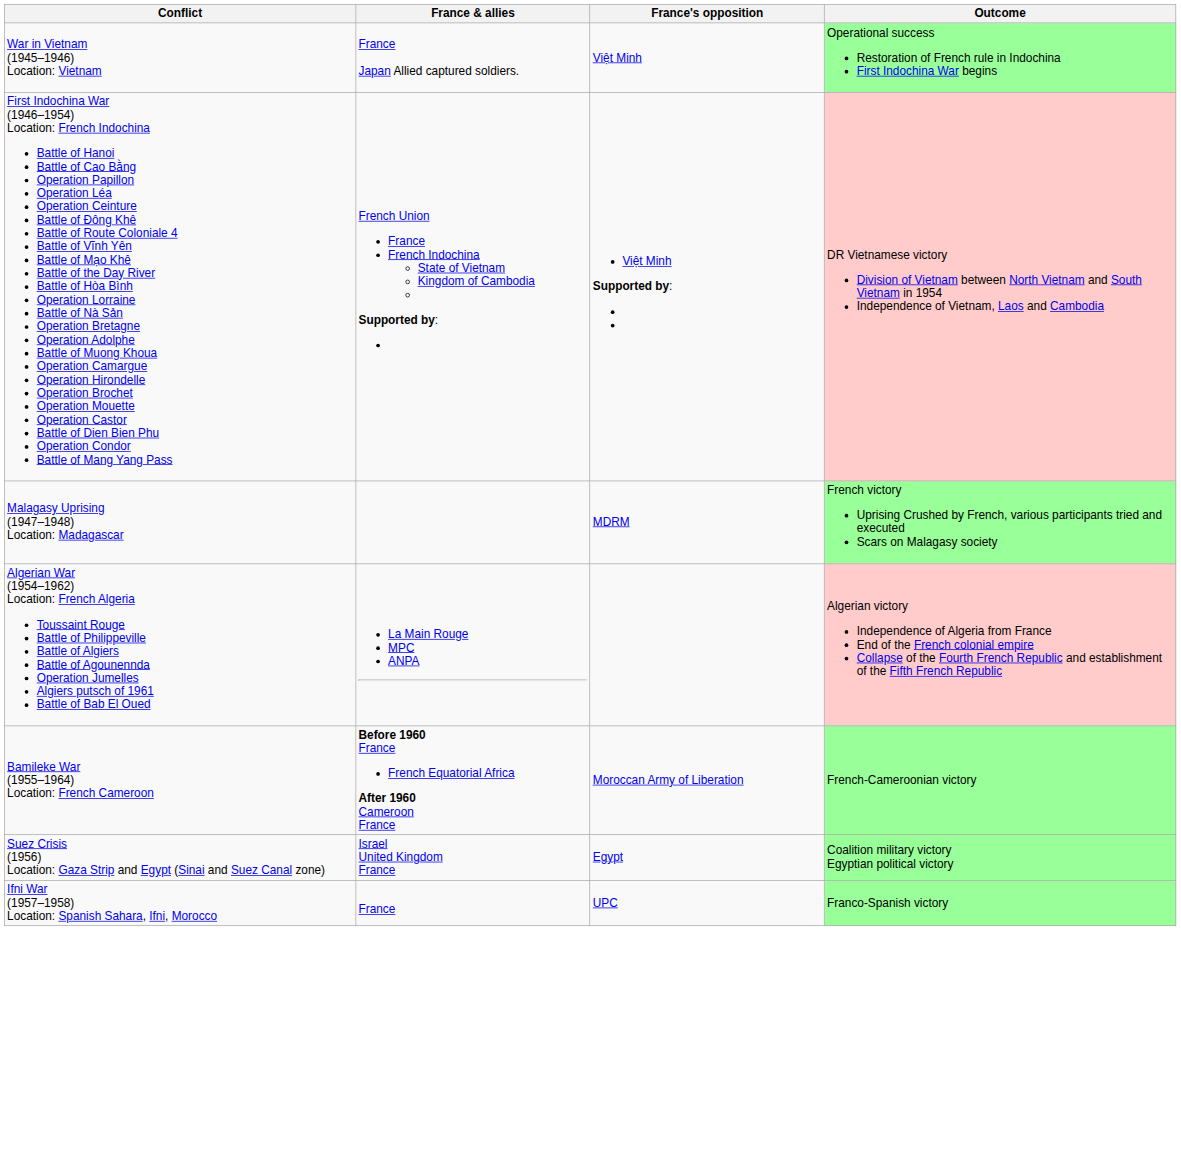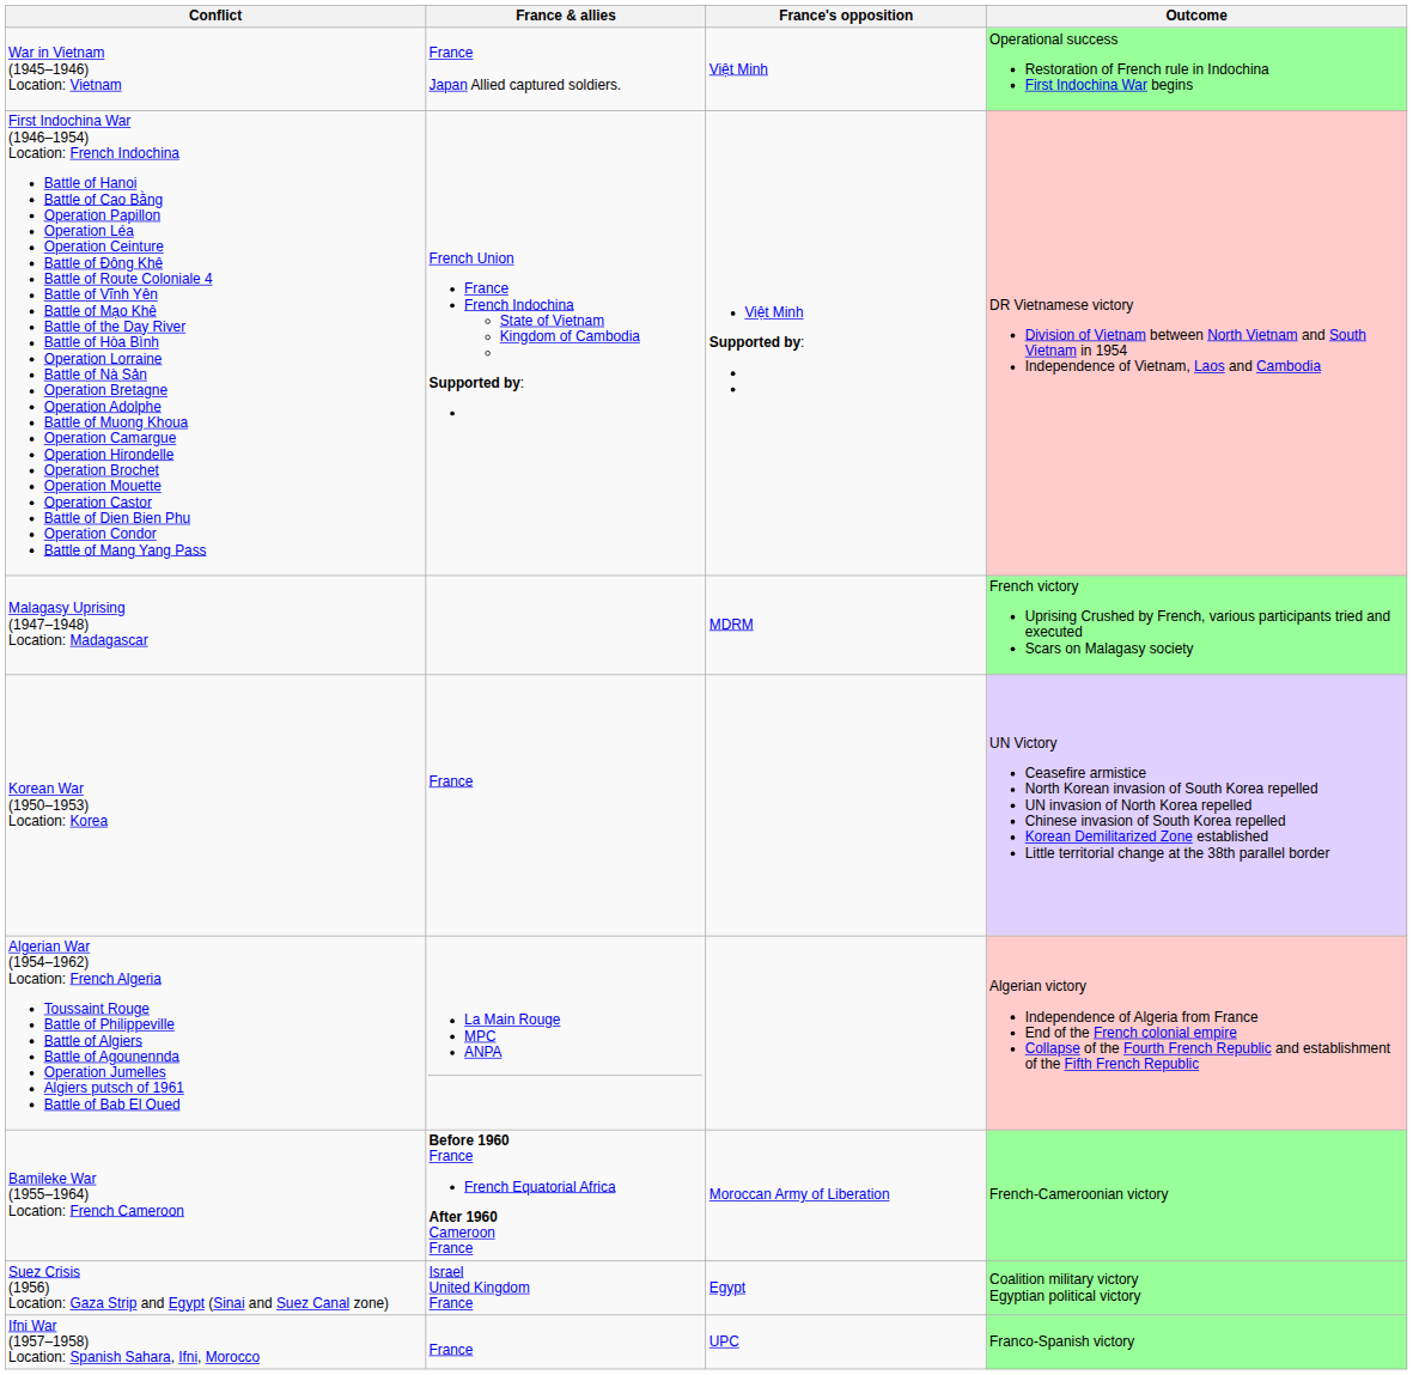+ row: Korean War (1950–1953) Location: Korea | France | UN Victory Ceasefire armistice North Korean invasion of South Korea repelled UN invasion of North Korea repelled Chinese invasion of South Korea repelled Korean Demilitarized Zone established Little territorial change at the 38th parallel border
